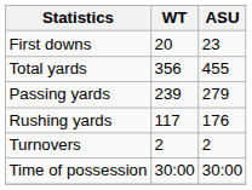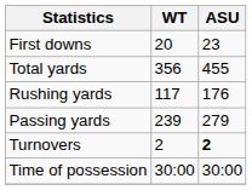rows swapped: Rushing yards <-> Passing yards
Turnovers | ASU: normal -> bold
